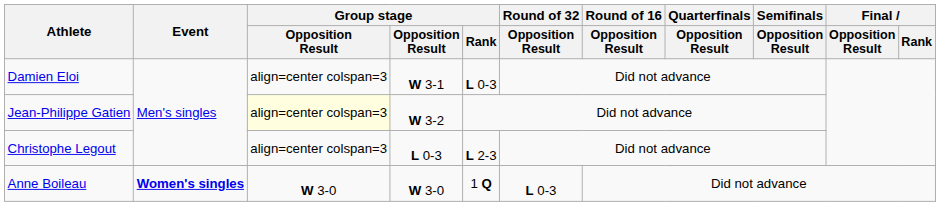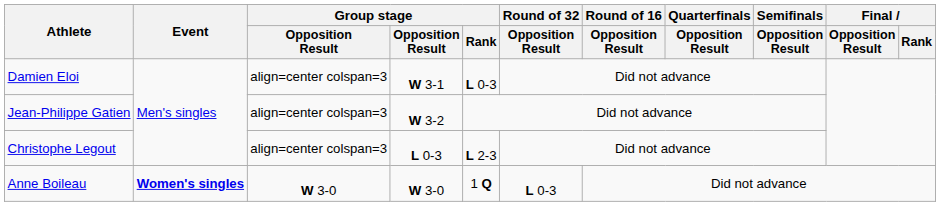Jean-Philippe Gatien | column 3: lightyellow background -> no background
